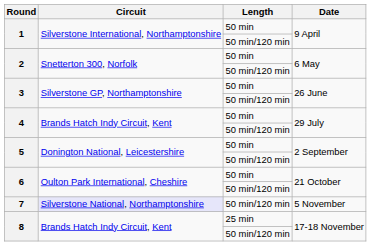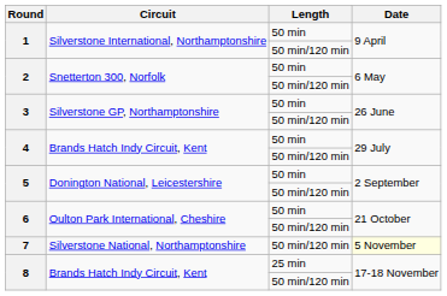7 | Circuit: lavender background -> no background
7 | Date: no background -> lightyellow background
